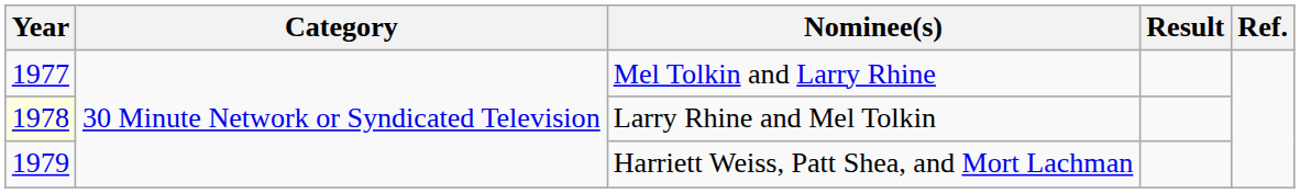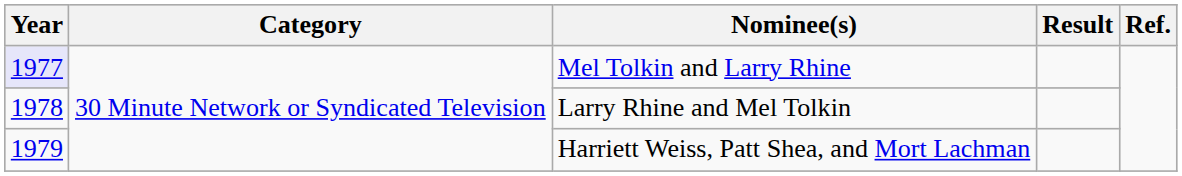Mel Tolkin and Larry Rhine | Year: no background -> lavender background
Larry Rhine and Mel Tolkin | Year: lightyellow background -> no background
